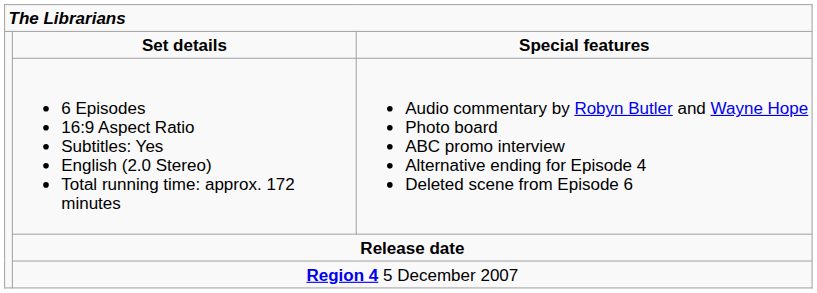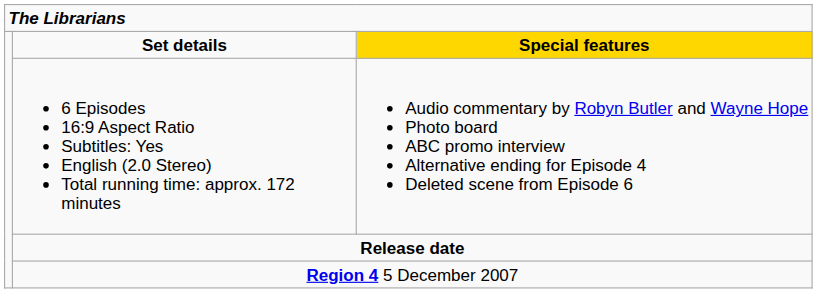Set details | column 3: no background -> gold background
